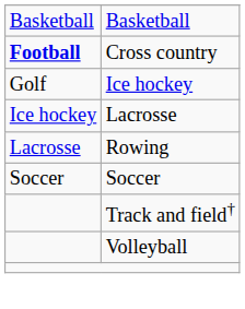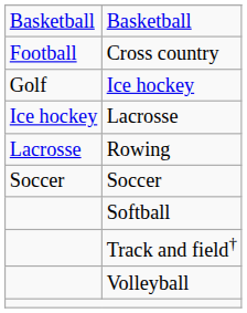Cross country | column 1: bold -> normal
+ row: Softball
